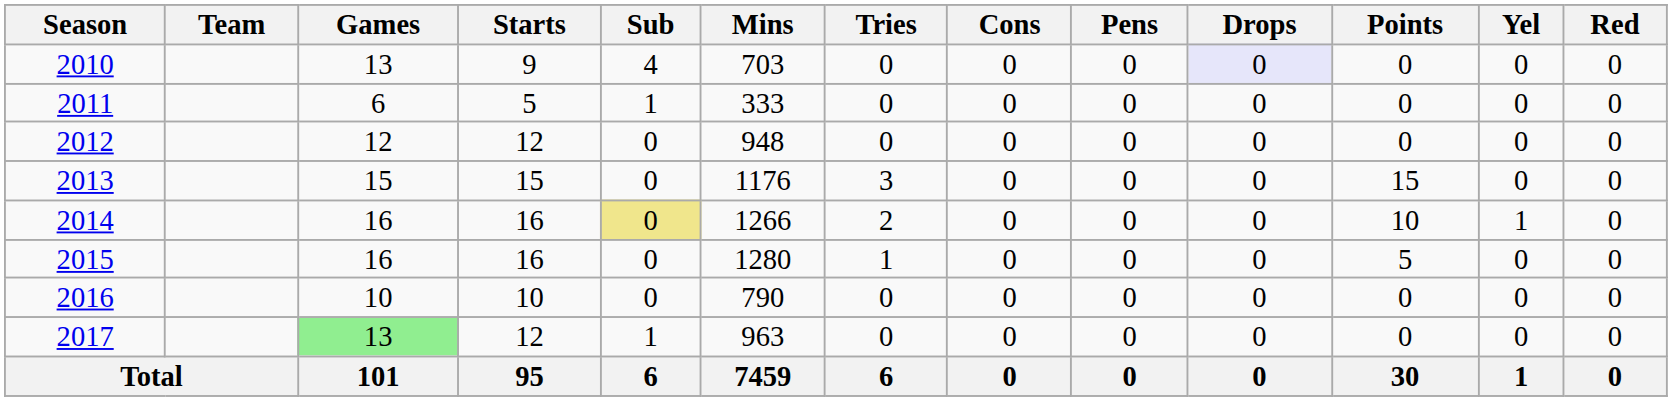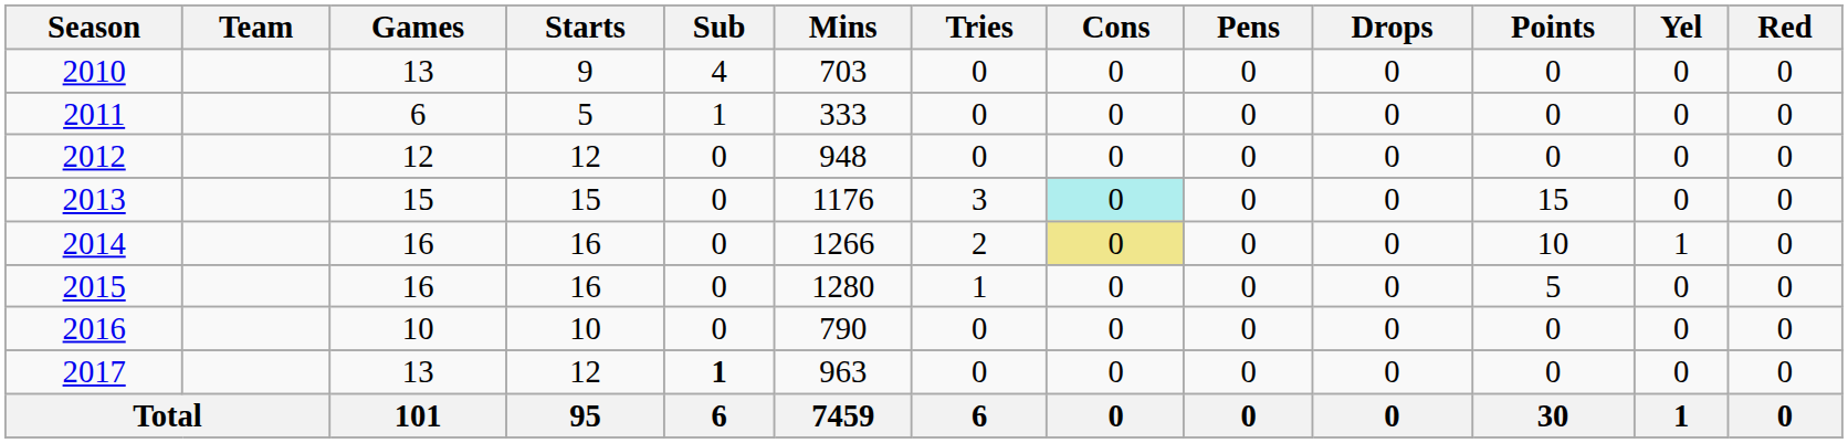2010 | Drops: lavender background -> no background
2013 | Cons: no background -> paleturquoise background
2014 | Sub: khaki background -> no background
2014 | Cons: no background -> khaki background
2017 | Games: lightgreen background -> no background
2017 | Sub: normal -> bold
